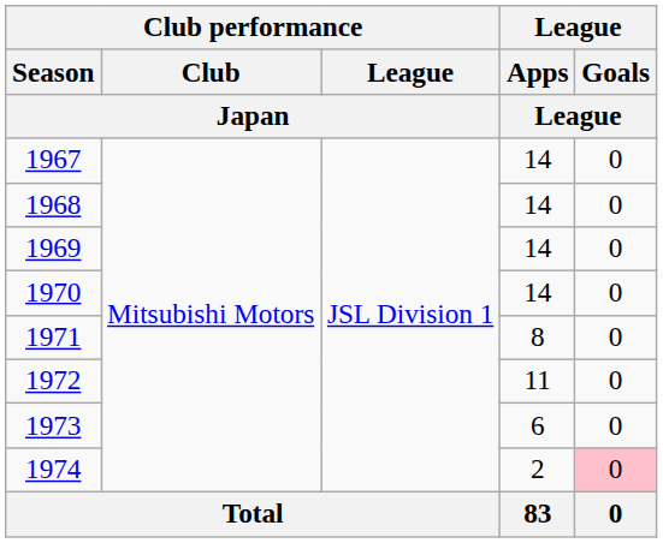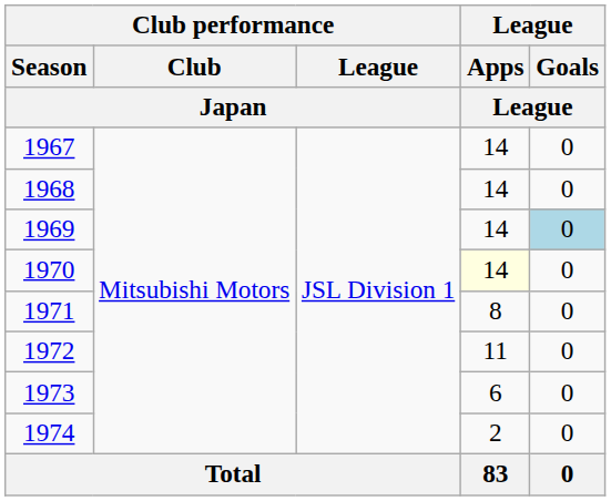1969 | League / Goals / League: no background -> lightblue background
1970 | League / Apps / League: no background -> lightyellow background
1974 | League / Goals / League: pink background -> no background
